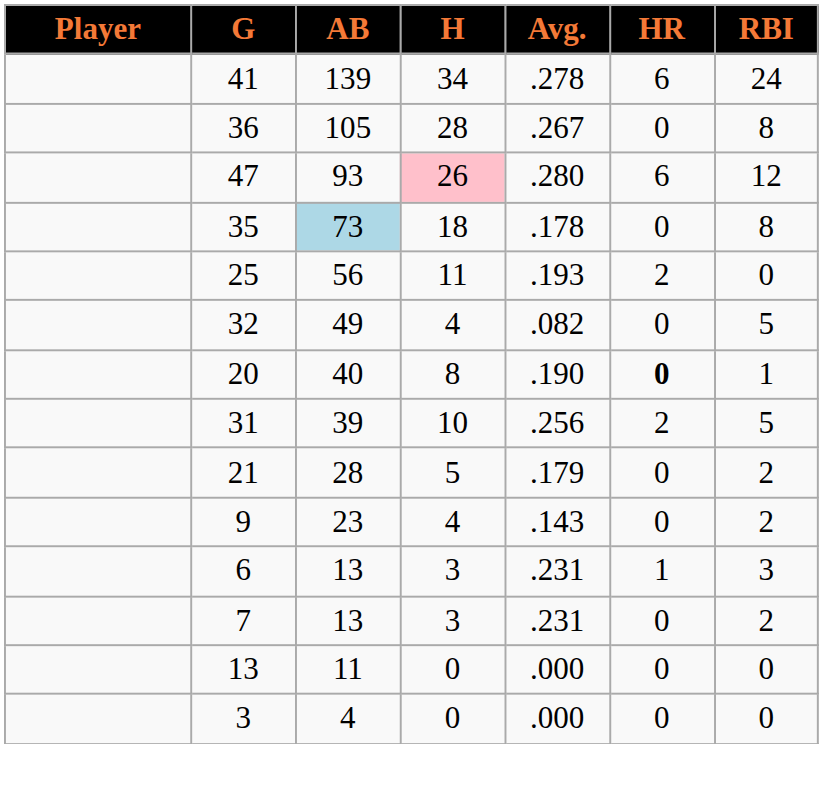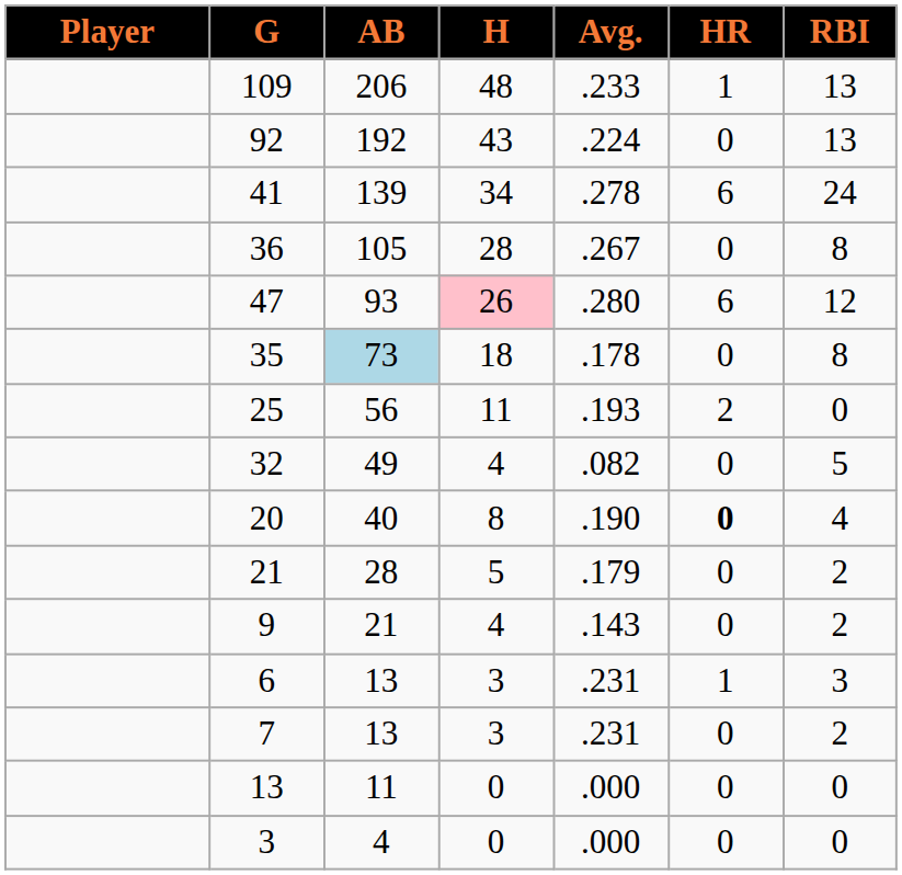+ row: 109 | 206 | 48 | .233 | 1 | 13
+ row: 92 | 192 | 43 | .224 | 0 | 13
20 | RBI: 1 -> 4
- row: 31 | 39 | 10 | .256 | 2 | 5
9 | AB: 23 -> 21
